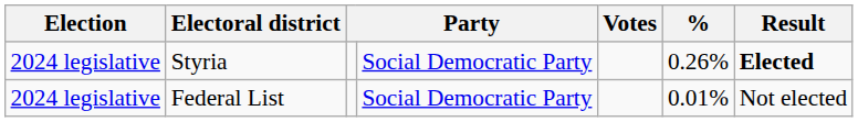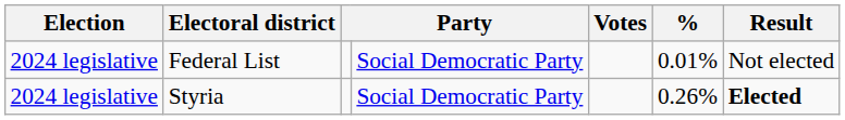rows swapped: Styria <-> Federal List
